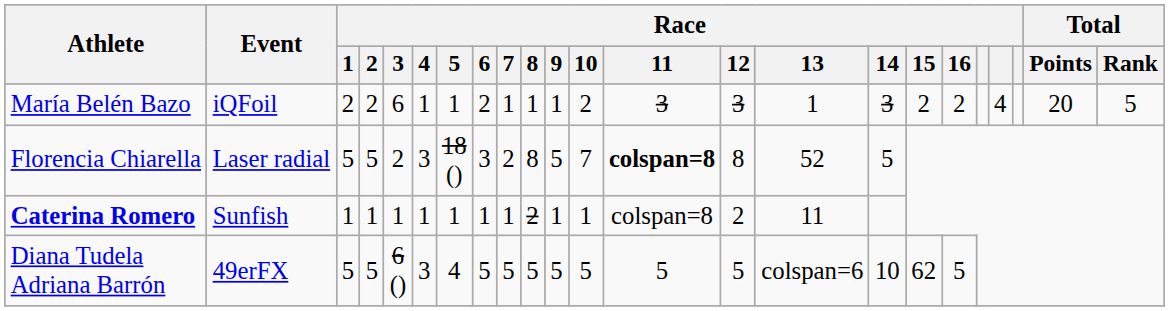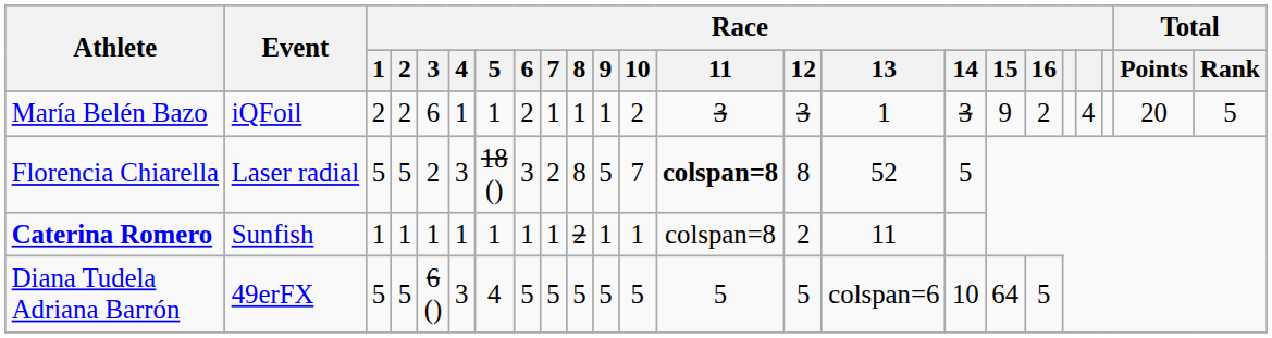María Belén Bazo | Race / 15: 2 -> 9
Diana Tudela Adriana Barrón | Race / 15: 62 -> 64
